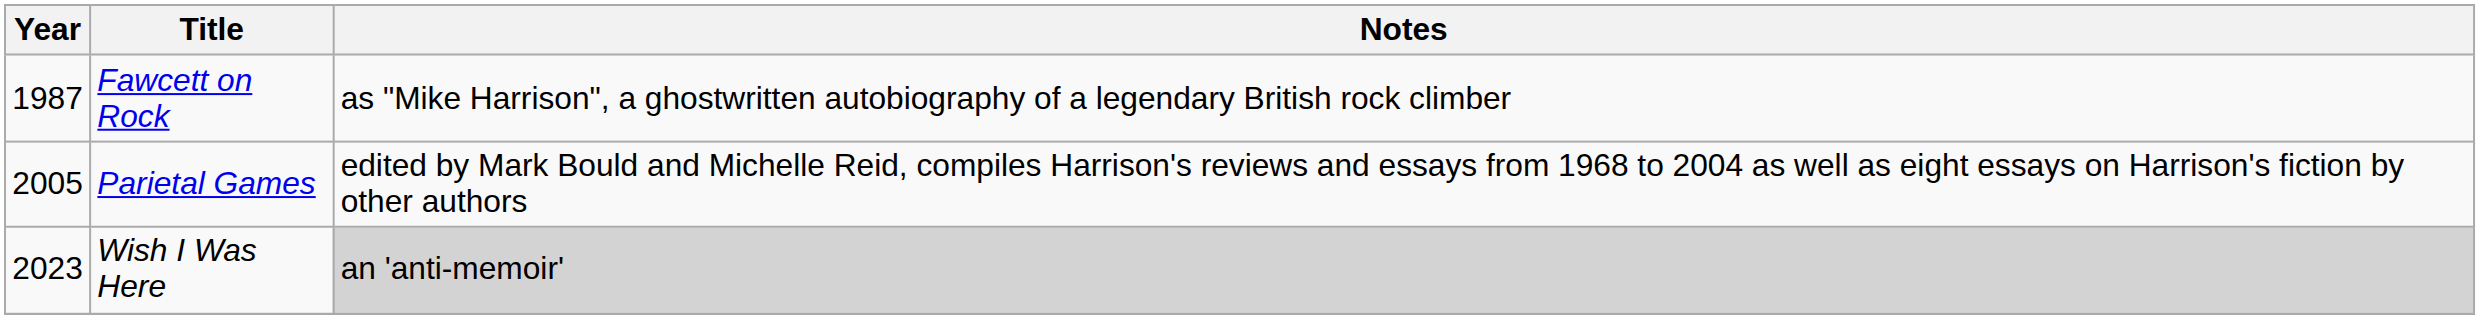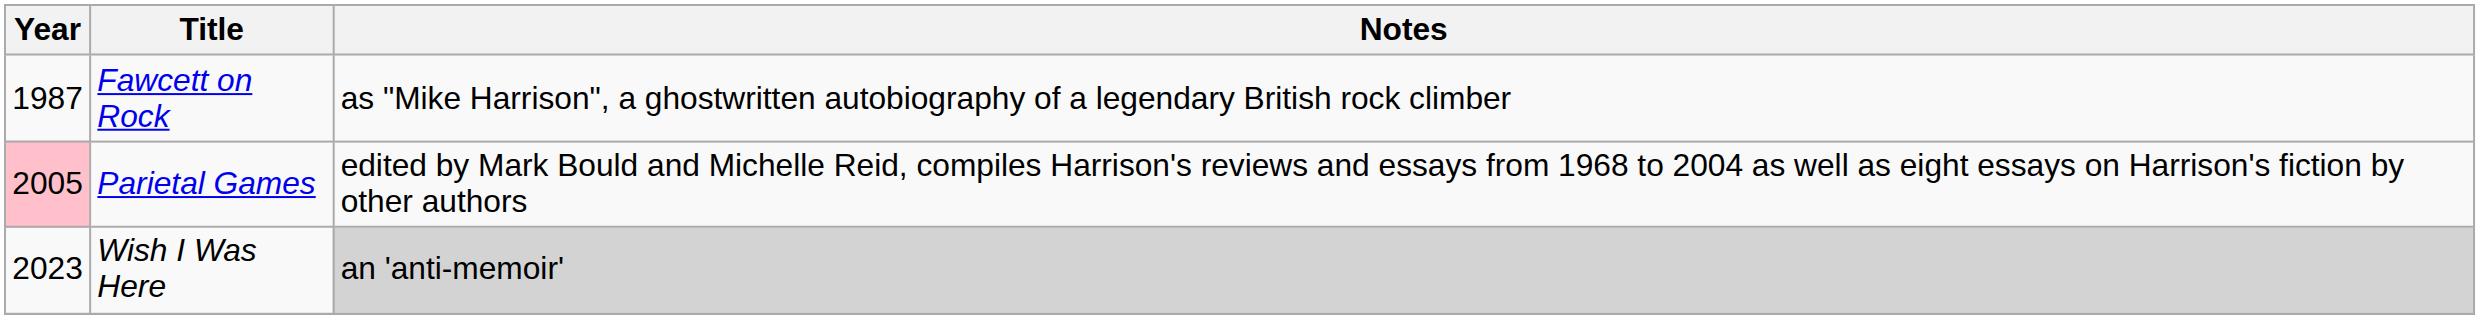Parietal Games | Year: no background -> pink background
